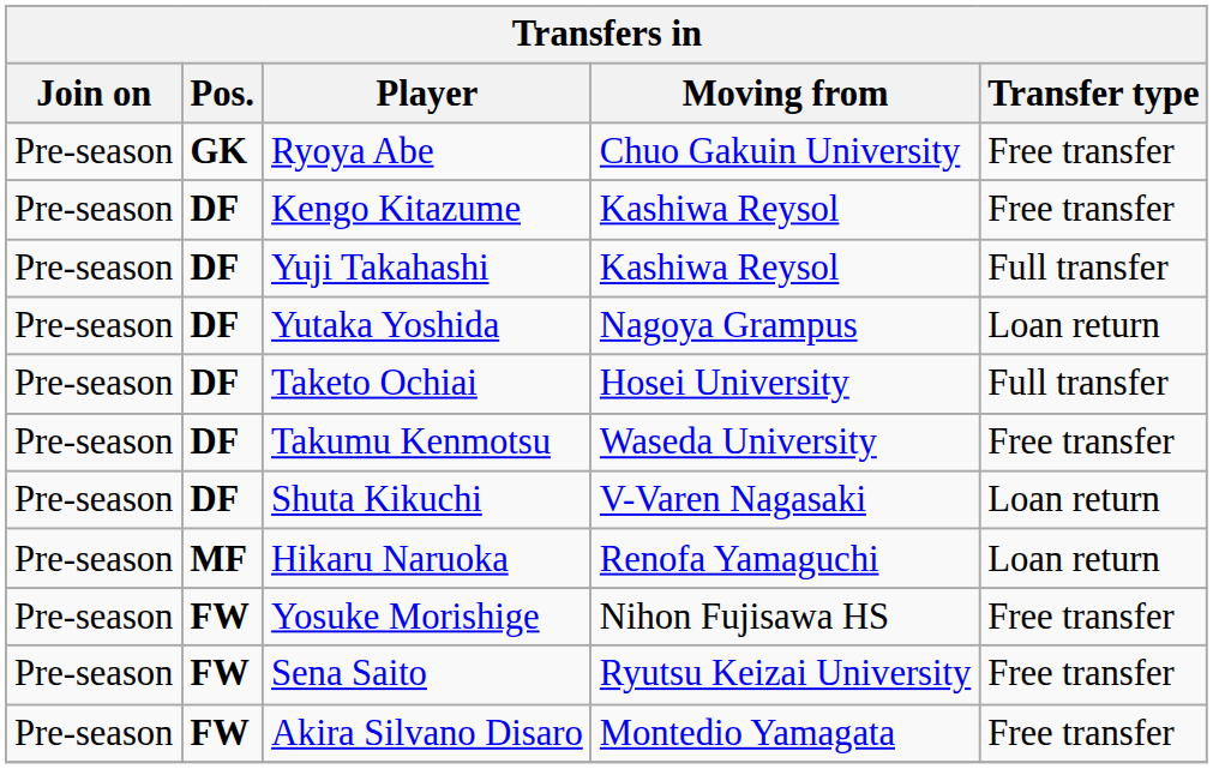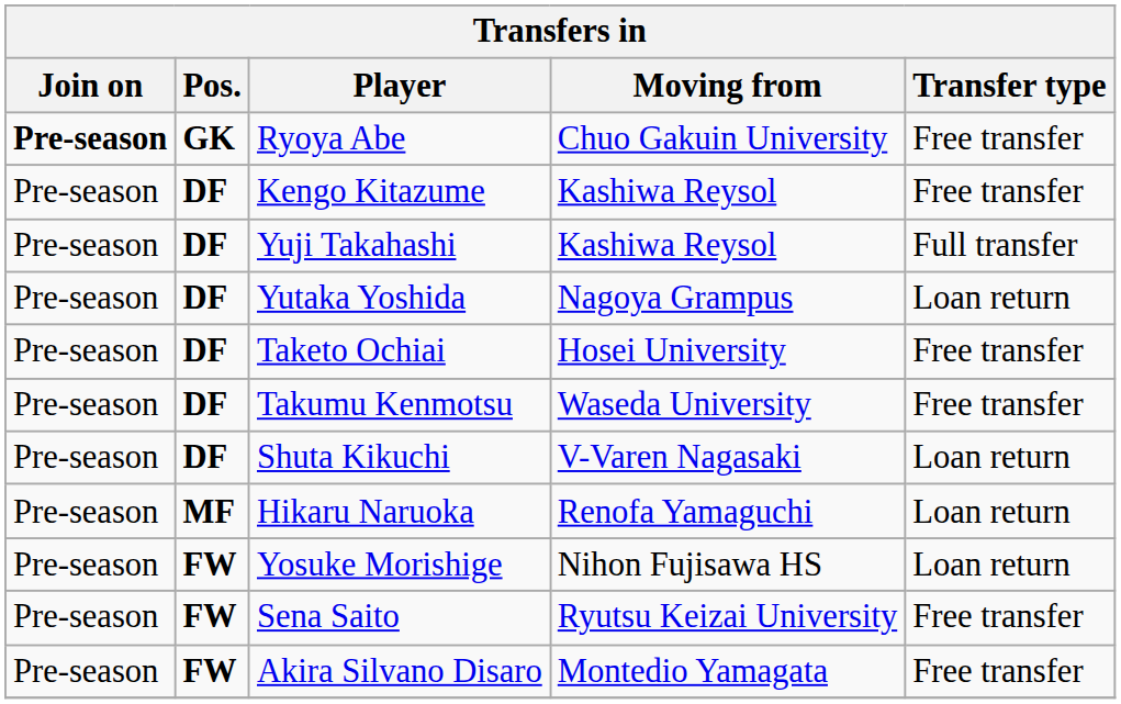Ryoya Abe | Join on: normal -> bold
Taketo Ochiai | Transfer type: Full transfer -> Free transfer
Yosuke Morishige | Transfer type: Free transfer -> Loan return
